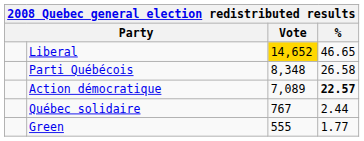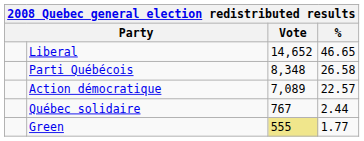Liberal | Vote: gold background -> no background
Action démocratique | %: bold -> normal
Green | Vote: no background -> khaki background
